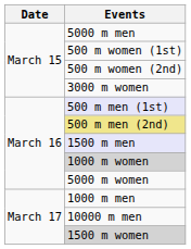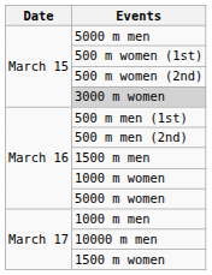3000 m women | Events: no background -> lightgrey background
500 m men (1st) | Events: lavender background -> no background
500 m men (2nd) | Events: khaki background -> no background
1500 m men | Events: lavender background -> no background
1000 m women | Events: lightgrey background -> no background
1500 m women | Events: lightgrey background -> no background
